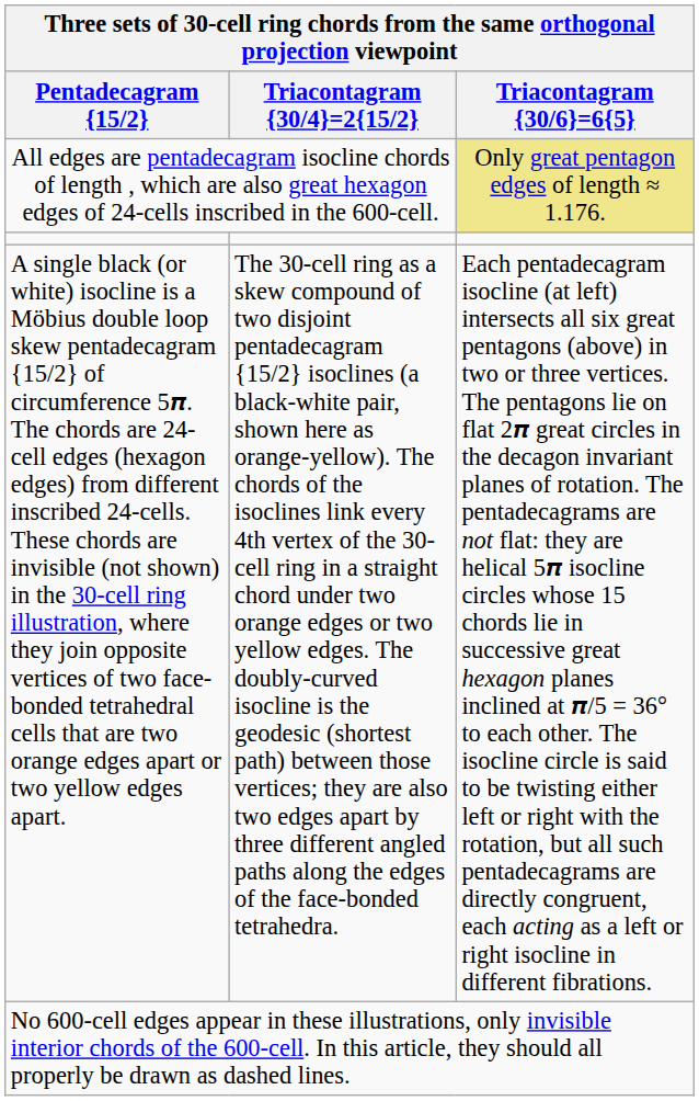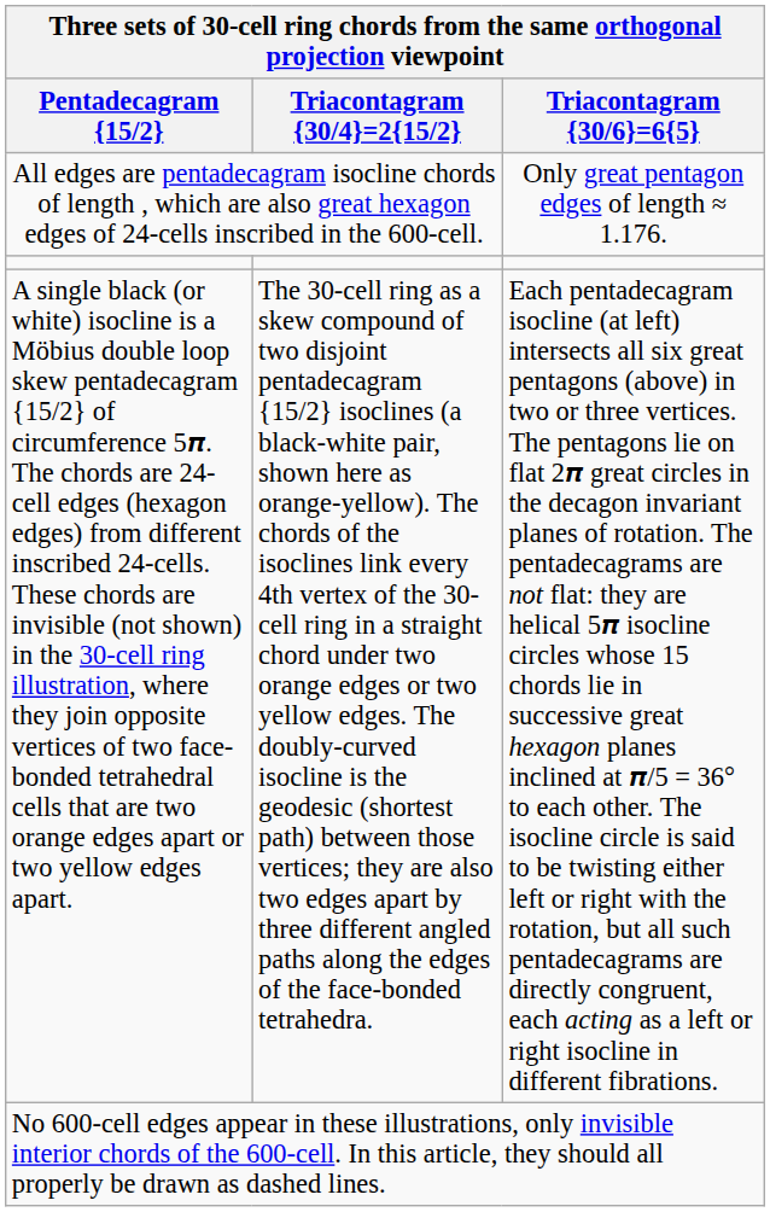row 3 | Triacontagram {30/6}=6{5}: khaki background -> no background
